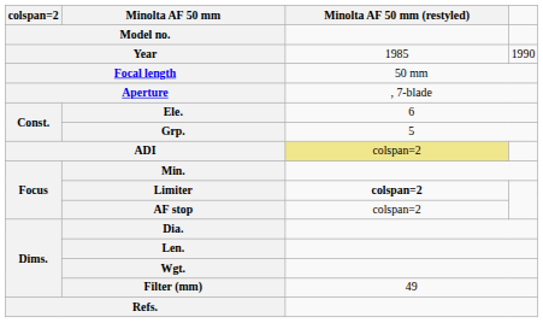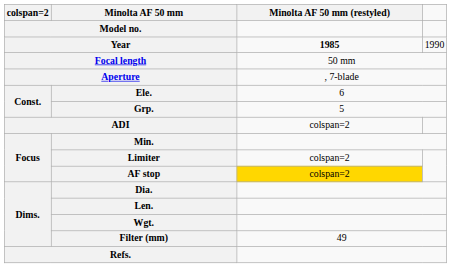Year | Minolta AF 50 mm (restyled): normal -> bold
ADI | Minolta AF 50 mm (restyled): khaki background -> no background
Limiter | Minolta AF 50 mm (restyled): bold -> normal
AF stop | Minolta AF 50 mm (restyled): no background -> gold background
